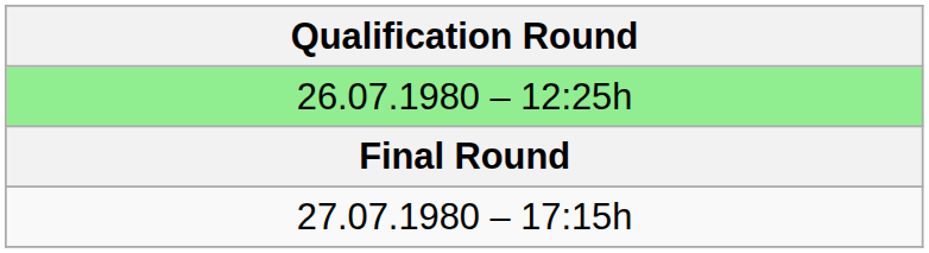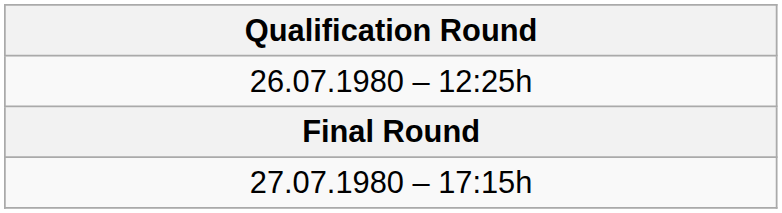26.07.1980 – 12:25h | column 1: lightgreen background -> no background
